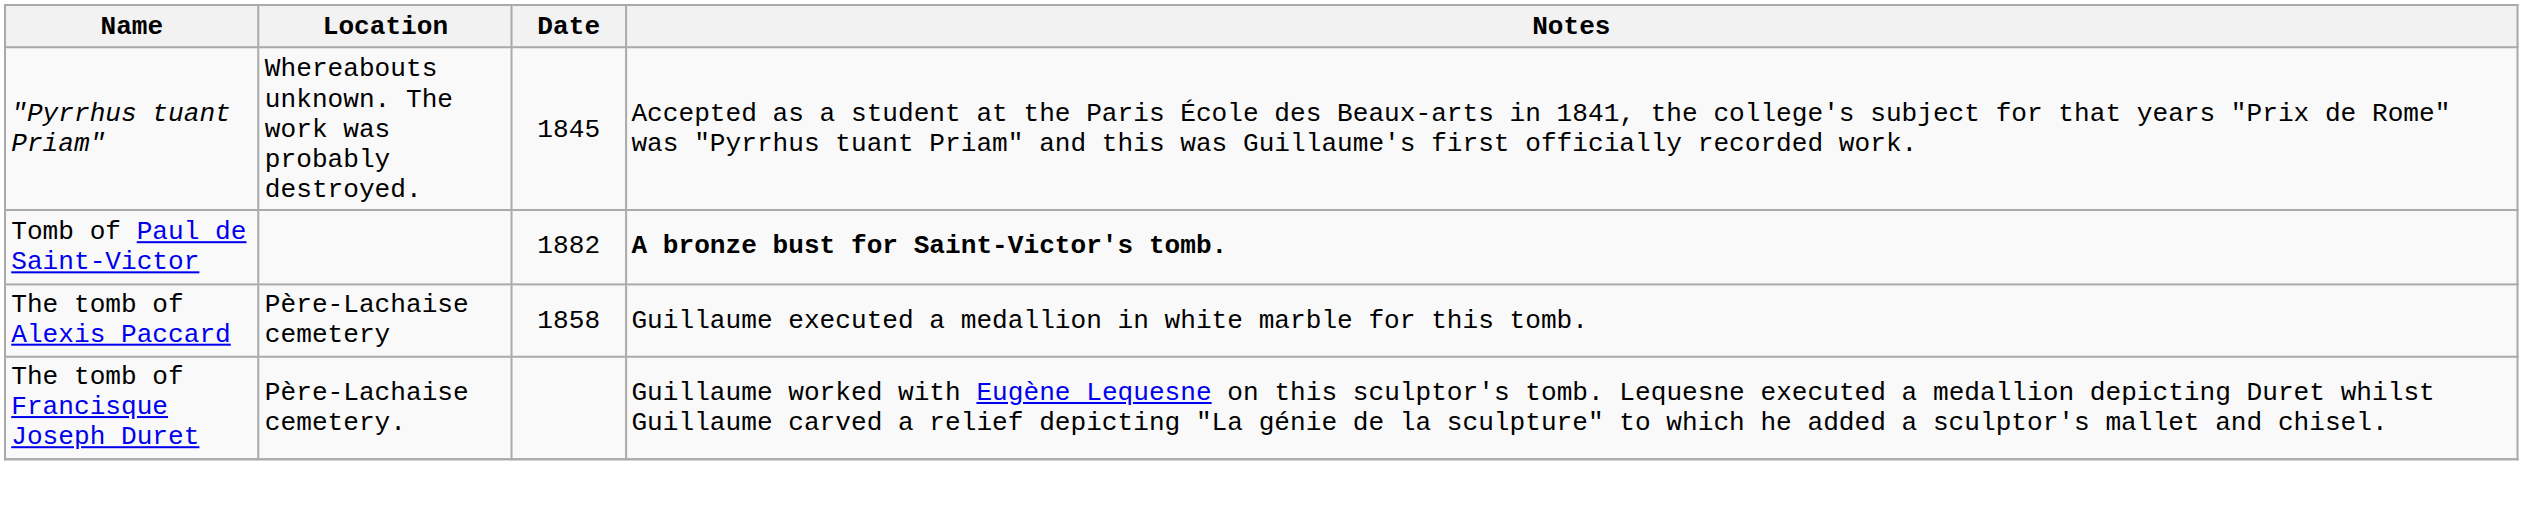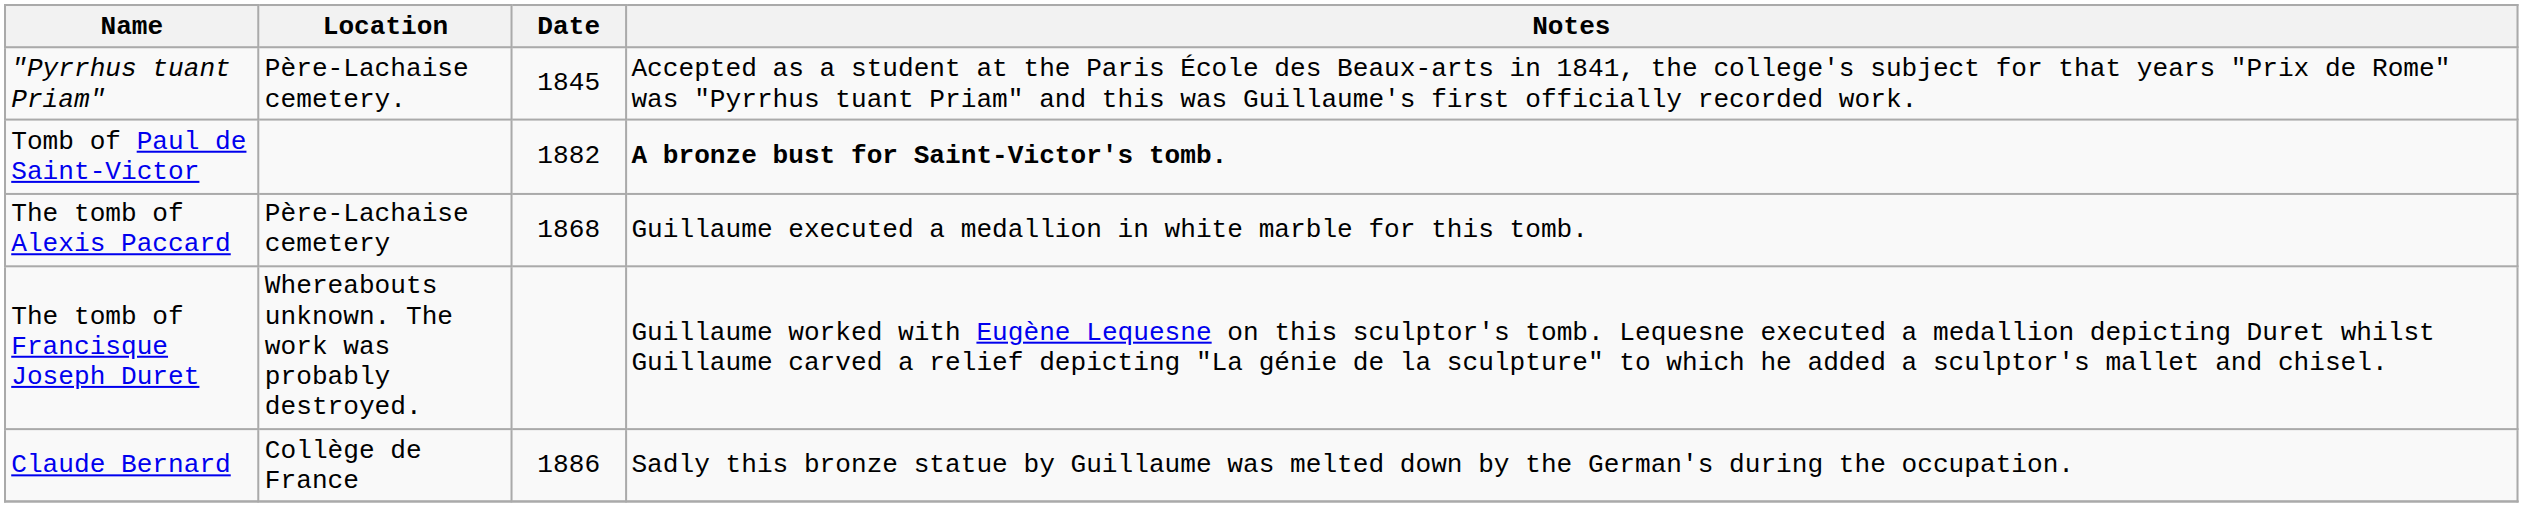"Pyrrhus tuant Priam" | Location: Whereabouts unknown. The work was probably destroyed. -> Père-Lachaise cemetery.
The tomb of Alexis Paccard | Date: 1858 -> 1868
The tomb of Francisque Joseph Duret | Location: Père-Lachaise cemetery. -> Whereabouts unknown. The work was probably destroyed.
+ row: Claude Bernard | Collège de France | 1886 | Sadly this bronze statue by Guillaume was melted down by the German's during the occupation.
